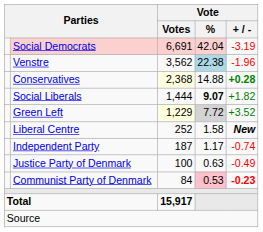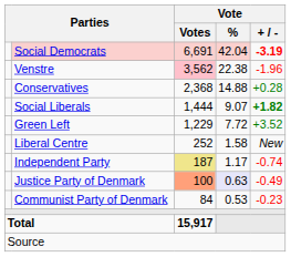Social Democrats | Vote / + / -: normal -> bold
Venstre | Vote / Votes: no background -> pink background
Venstre | Vote / %: lightblue background -> no background
Conservatives | Vote / Votes: lightyellow background -> no background
Conservatives | Vote / + / -: bold -> normal
Social Liberals | Vote / %: bold -> normal
Social Liberals | Vote / + / -: normal -> bold
Green Left | Vote / Votes: lightyellow background -> no background
Green Left | Vote / %: lightgrey background -> no background
Liberal Centre | Vote / + / -: bold -> normal
Independent Party | Vote / Votes: no background -> khaki background
Justice Party of Denmark | Vote / Votes: no background -> lightsalmon background
Justice Party of Denmark | Vote / %: no background -> lavender background
Communist Party of Denmark | Vote / %: pink background -> no background
Communist Party of Denmark | Vote / + / -: bold -> normal
